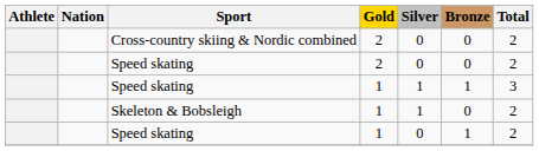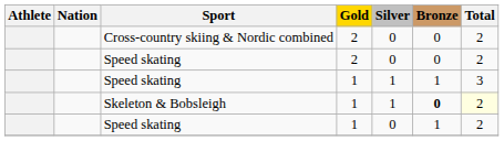Skeleton & Bobsleigh | Bronze: normal -> bold
Skeleton & Bobsleigh | Total: no background -> lightyellow background
